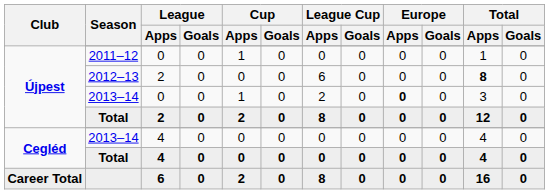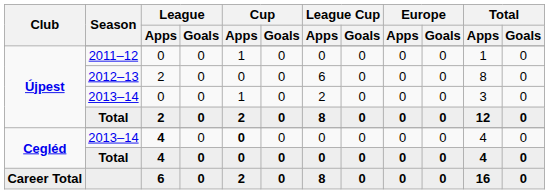2012–13 | Total / Apps: bold -> normal
Újpest / 2013–14 | Europe / Apps: bold -> normal
Cegléd / 2013–14 | League / Apps: normal -> bold
Cegléd / 2013–14 | Cup / Apps: normal -> bold
